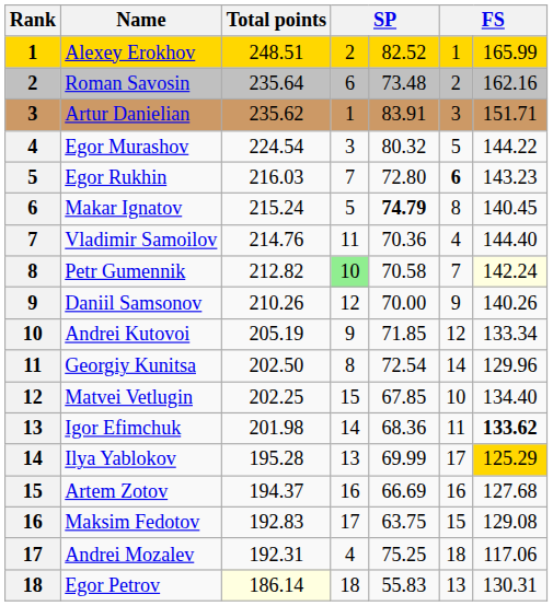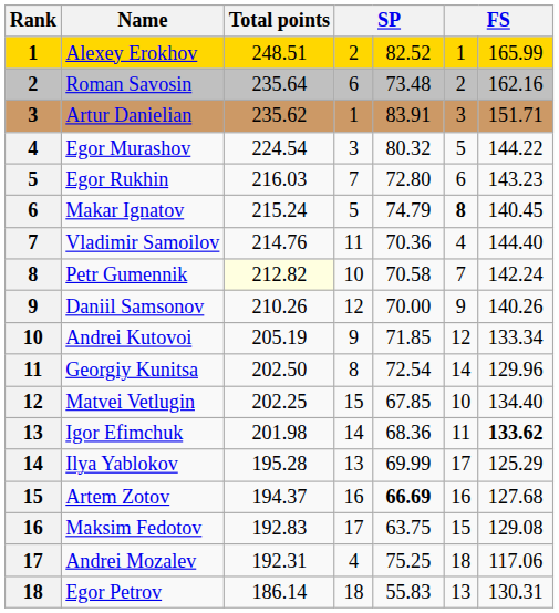Egor Rukhin | column 6: bold -> normal
Makar Ignatov | column 5: bold -> normal
Makar Ignatov | column 6: normal -> bold
Petr Gumennik | Total points: no background -> lightyellow background
Petr Gumennik | column 4: lightgreen background -> no background
Petr Gumennik | column 7: lightyellow background -> no background
Ilya Yablokov | column 7: gold background -> no background
Artem Zotov | column 5: normal -> bold
Egor Petrov | Total points: lightyellow background -> no background
